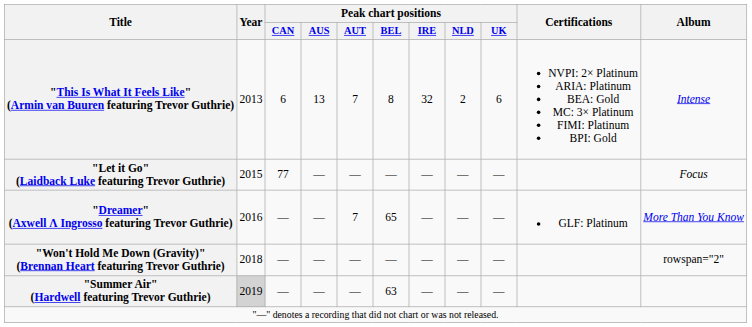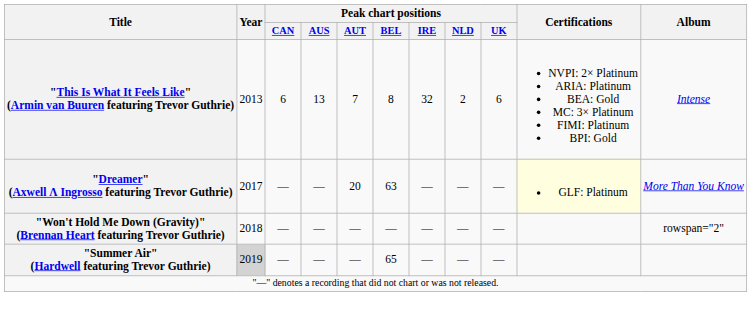- row: "Let it Go" (Laidback Luke featuring Trevor Guthrie) | 2015 | 77 | — | — | — | — | — | — | Focus
"Dreamer" (Axwell Λ Ingrosso featuring Trevor Guthrie) | Year: 2016 -> 2017
"Dreamer" (Axwell Λ Ingrosso featuring Trevor Guthrie) | Peak chart positions / AUT: 7 -> 20
"Dreamer" (Axwell Λ Ingrosso featuring Trevor Guthrie) | Peak chart positions / BEL: 65 -> 63
"Dreamer" (Axwell Λ Ingrosso featuring Trevor Guthrie) | Certifications: no background -> lightyellow background
"Summer Air" (Hardwell featuring Trevor Guthrie) | Peak chart positions / BEL: 63 -> 65
